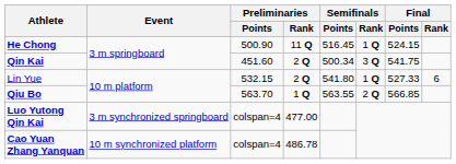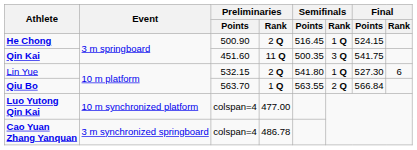He Chong | Preliminaries / Rank: 11 Q -> 2 Q
Qin Kai | Preliminaries / Rank: 2 Q -> 11 Q
Qin Kai | Semifinals / Points: 500.34 -> 500.35
Lin Yue | Final / Points: 527.33 -> 527.30
Qiu Bo | Final / Points: 566.85 -> 566.84
Luo Yutong Qin Kai | Event: 3 m synchronized springboard -> 10 m synchronized platform
Cao Yuan Zhang Yanquan | Event: 10 m synchronized platform -> 3 m synchronized springboard
